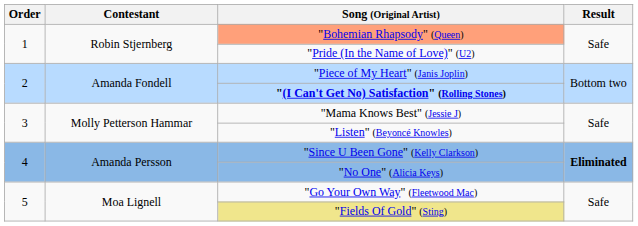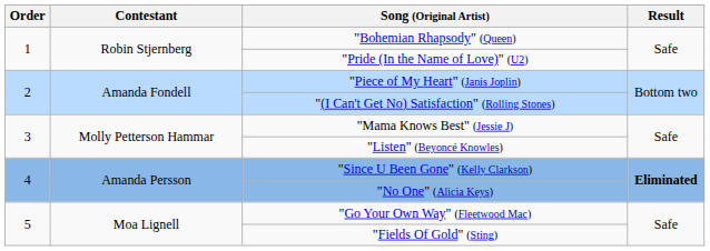"Bohemian Rhapsody" (Queen) | Song (Original Artist): lightsalmon background -> no background
"(I Can't Get No) Satisfaction" (Rolling Stones) | Song (Original Artist): bold -> normal
"Fields Of Gold" (Sting) | Song (Original Artist): khaki background -> no background
